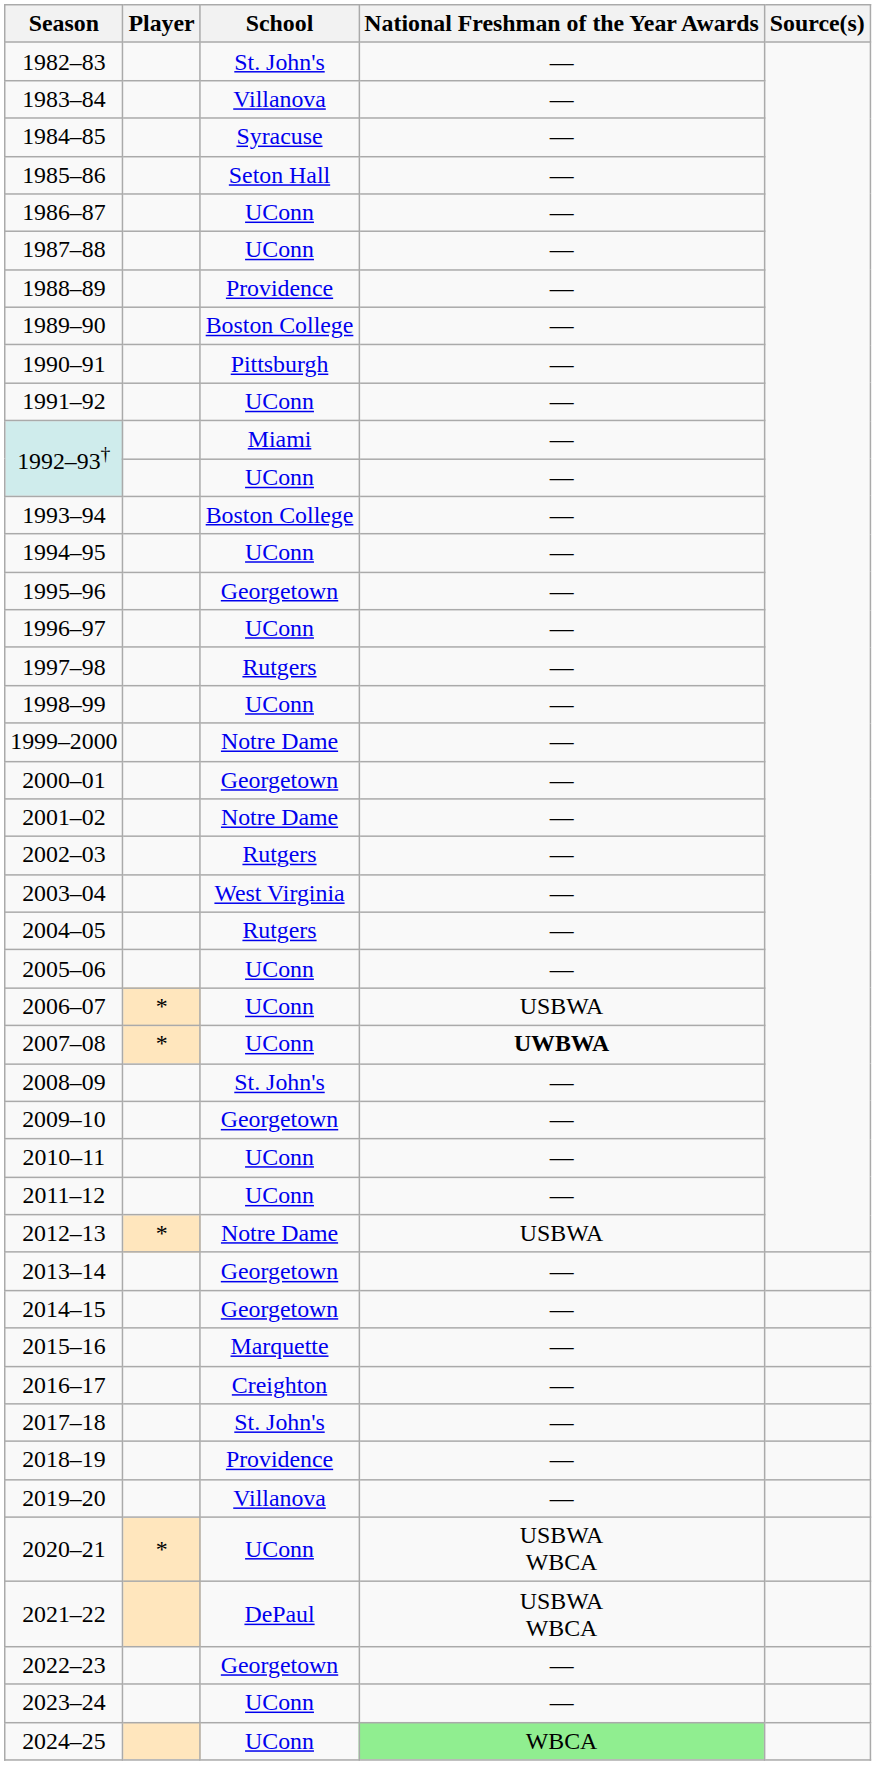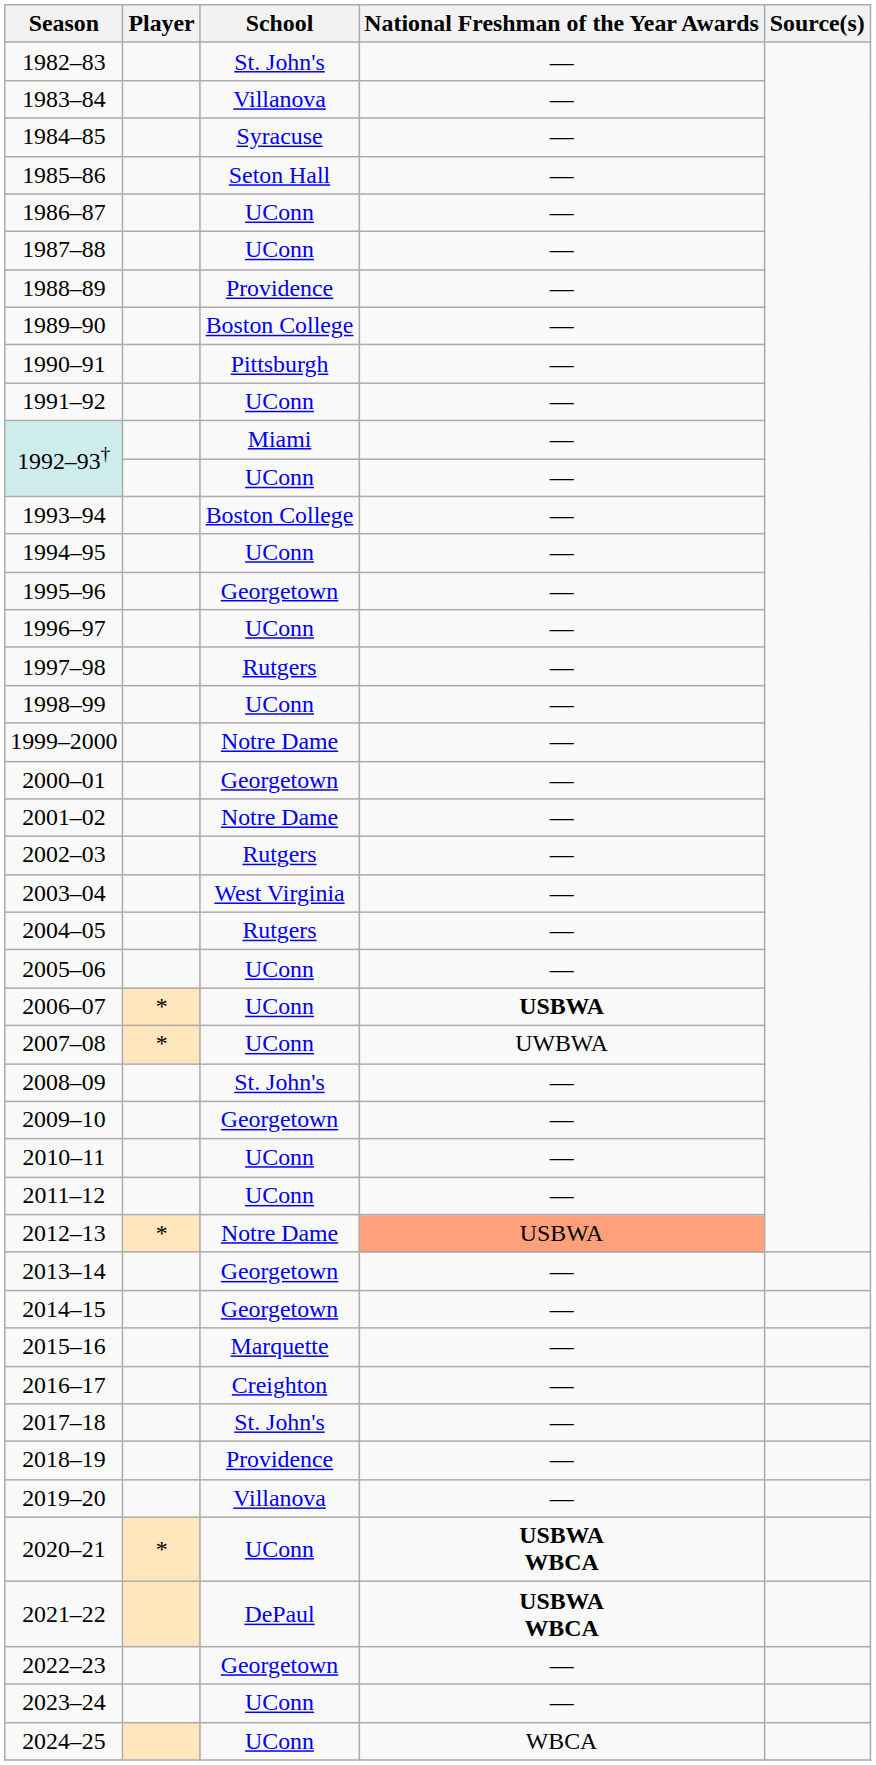2006–07 | National Freshman of the Year Awards: normal -> bold
2007–08 | National Freshman of the Year Awards: bold -> normal
2012–13 | National Freshman of the Year Awards: no background -> lightsalmon background
2020–21 | National Freshman of the Year Awards: normal -> bold
2021–22 | National Freshman of the Year Awards: normal -> bold
2024–25 | National Freshman of the Year Awards: lightgreen background -> no background
